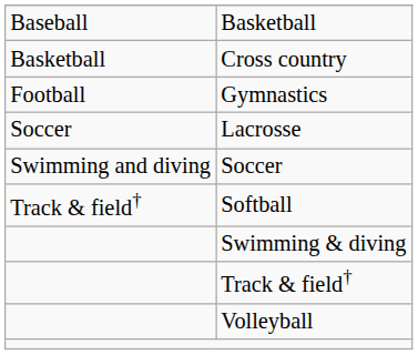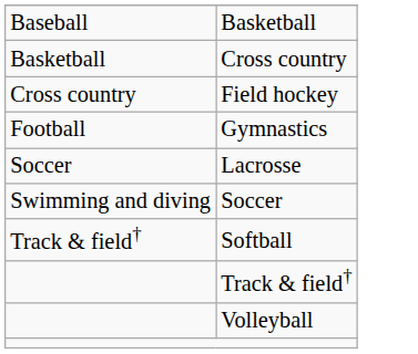+ row: Cross country | Field hockey
- row: Swimming & diving
